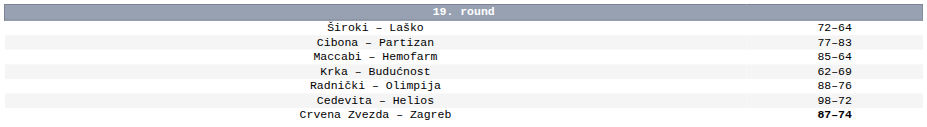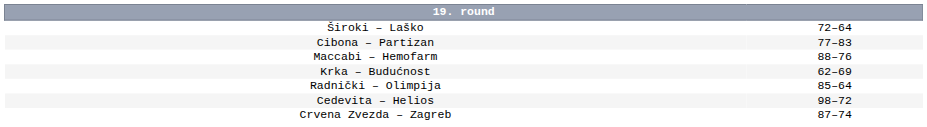Maccabi – Hemofarm | column 2: 85–64 -> 88–76
Radnički – Olimpija | column 2: 88–76 -> 85–64
Crvena Zvezda – Zagreb | column 2: bold -> normal
